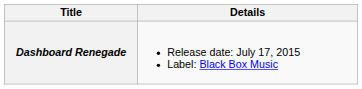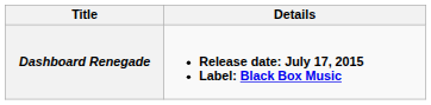Dashboard Renegade | Details: normal -> bold
